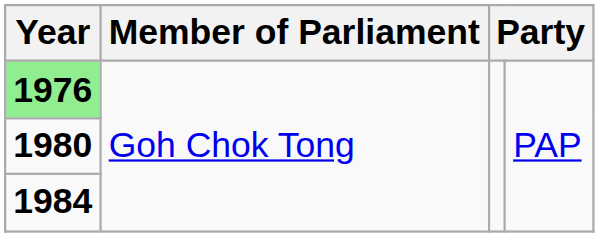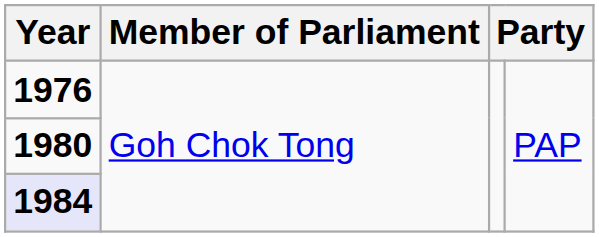1976 | Year: lightgreen background -> no background
1984 | Year: no background -> lavender background
